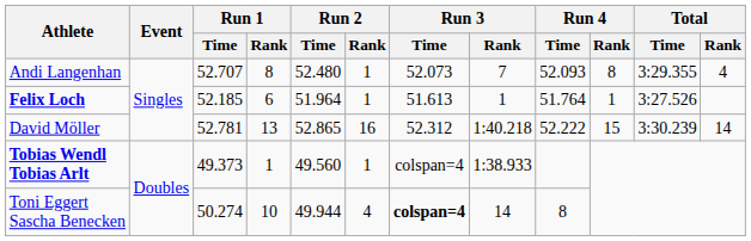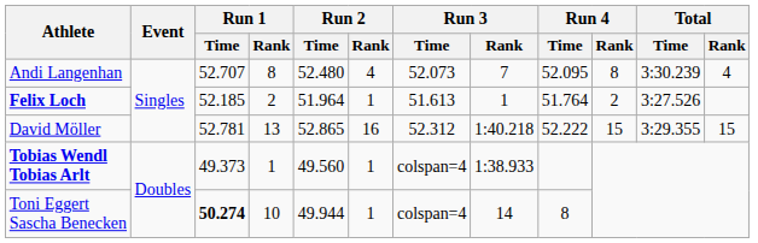Andi Langenhan | Run 2 / Rank: 1 -> 4
Andi Langenhan | Run 4 / Time: 52.093 -> 52.095
Andi Langenhan | Total / Time: 3:29.355 -> 3:30.239
Felix Loch | Run 1 / Rank: 6 -> 2
Felix Loch | Run 4 / Rank: 1 -> 2
David Möller | Total / Time: 3:30.239 -> 3:29.355
David Möller | Total / Rank: 14 -> 15
Toni Eggert Sascha Benecken | Run 1 / Time: normal -> bold
Toni Eggert Sascha Benecken | Run 2 / Rank: 4 -> 1
Toni Eggert Sascha Benecken | Run 3 / Time: bold -> normal
